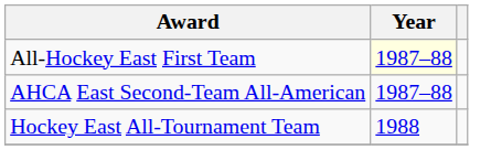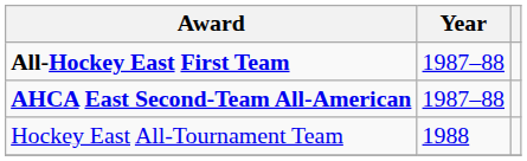row 2 | Award: normal -> bold
row 2 | Year: lightyellow background -> no background
row 3 | Award: normal -> bold
